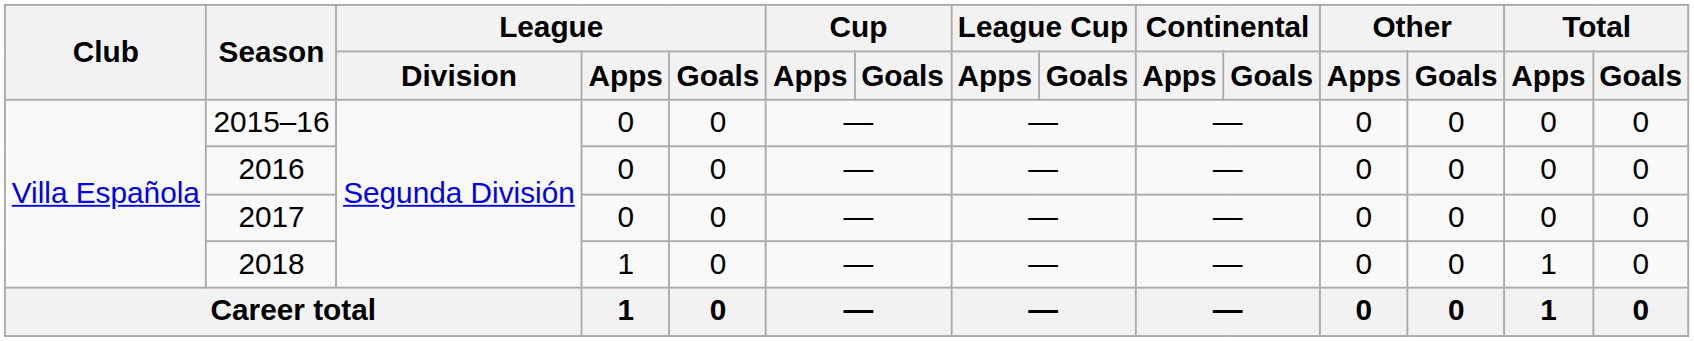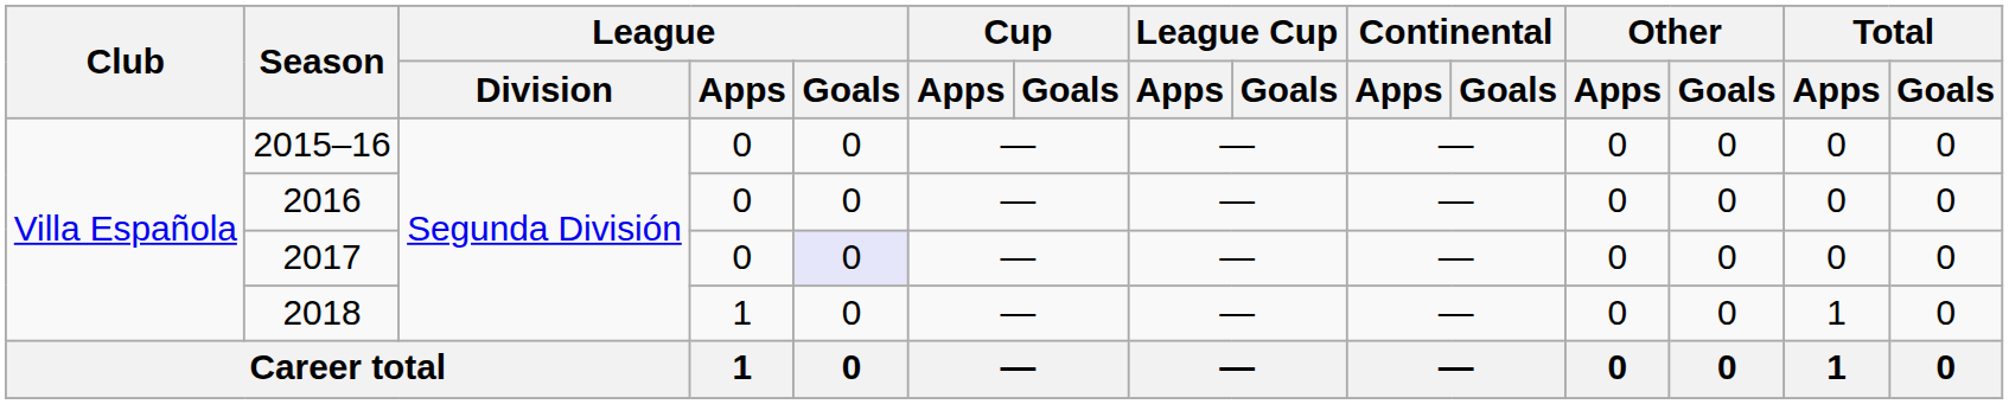2017 | League / Goals: no background -> lavender background
